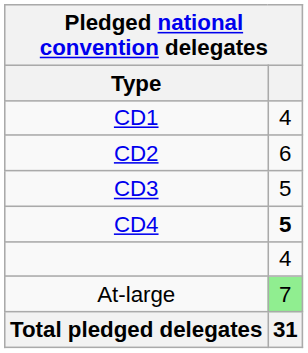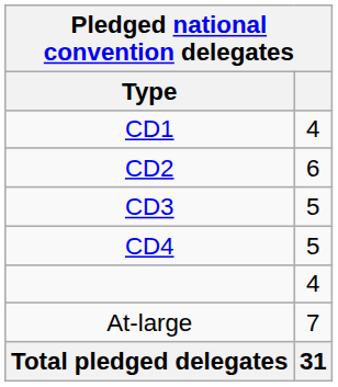CD4 | column 2: bold -> normal
At-large | column 2: lightgreen background -> no background
